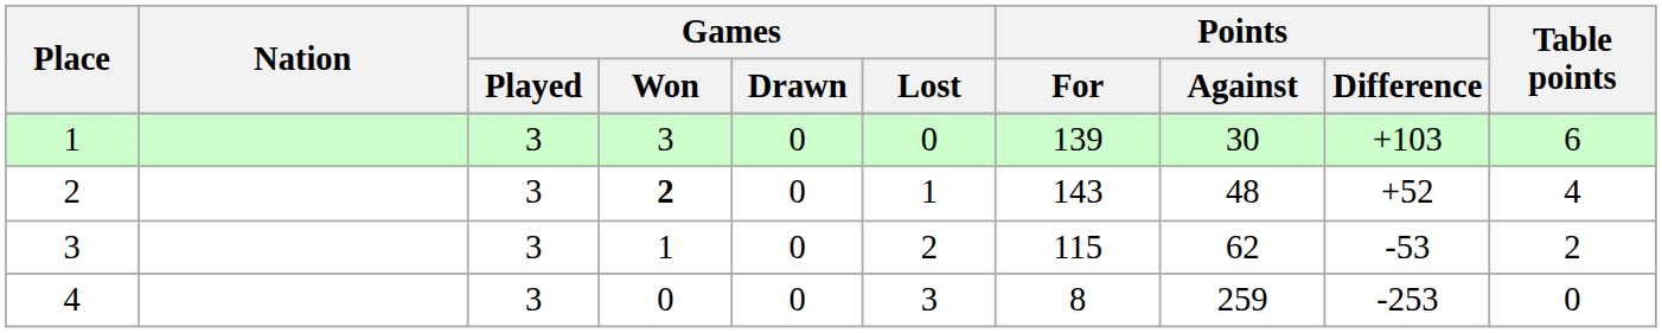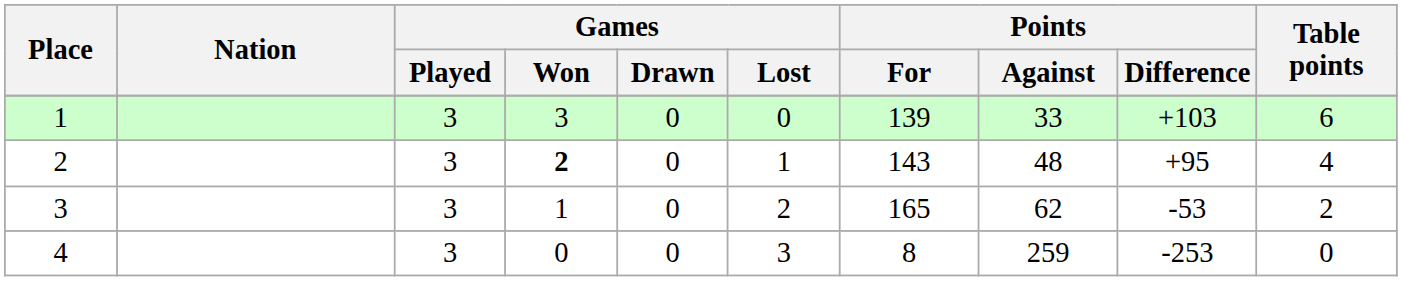row 3 | Points / Against: 30 -> 33
row 4 | Points / Difference: +52 -> +95
row 5 | Points / For: 115 -> 165
